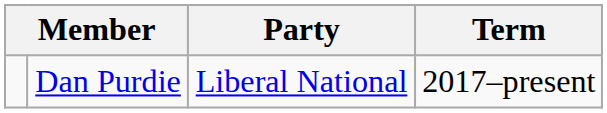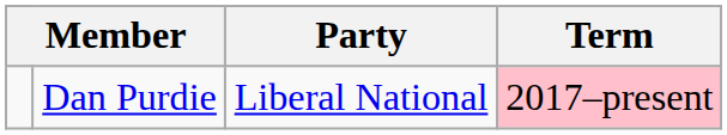Dan Purdie | Term: no background -> pink background
